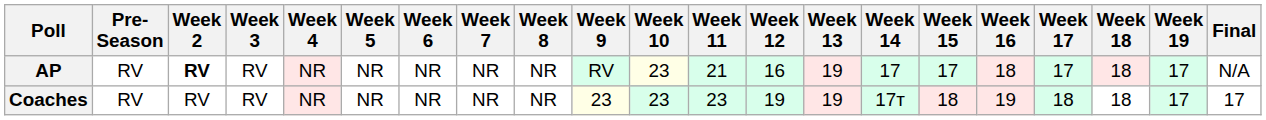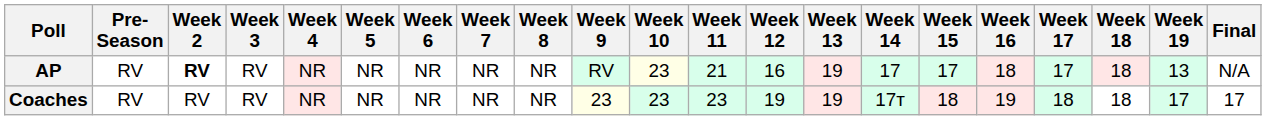AP | Week 19: 17 -> 13
